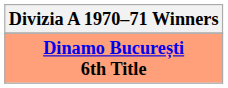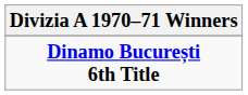row 2 | column 1: lightsalmon background -> no background
